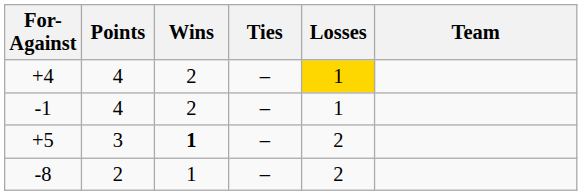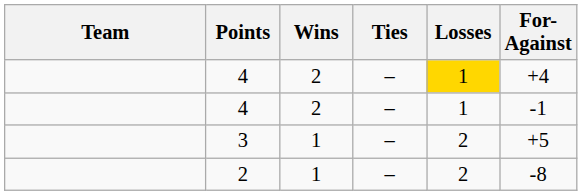columns swapped: Team <-> For-Against
row 4 | Wins: bold -> normal
